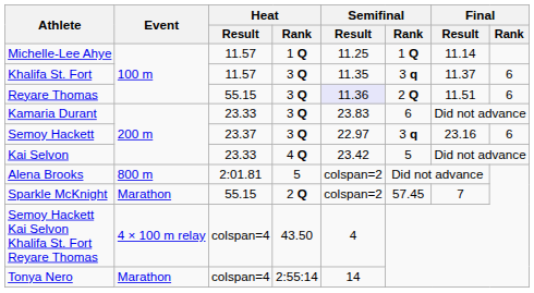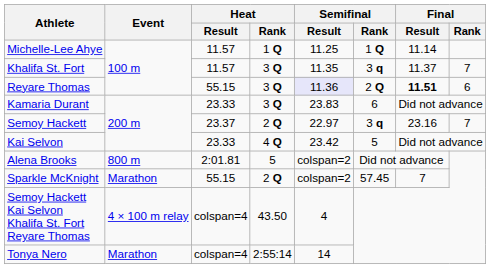Khalifa St. Fort | Final / Rank: 6 -> 7
Reyare Thomas | Final / Result: normal -> bold
Semoy Hackett | Heat / Rank: 3 Q -> 2 Q
Semoy Hackett | Final / Rank: 6 -> 7
